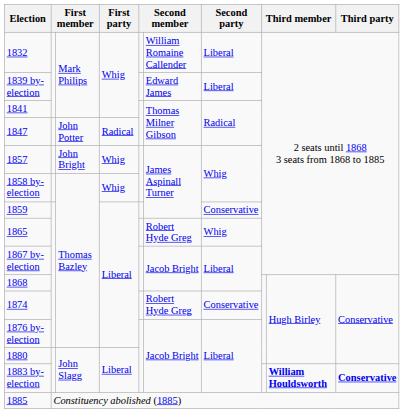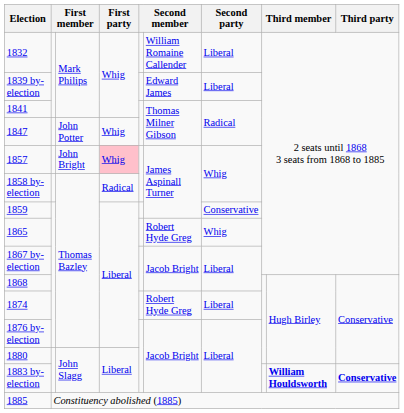1847 | First party: Radical -> Whig
1857 | First party: no background -> pink background
1858 by-election | First party: Whig -> Radical
1874 | Second party: Conservative -> Liberal
